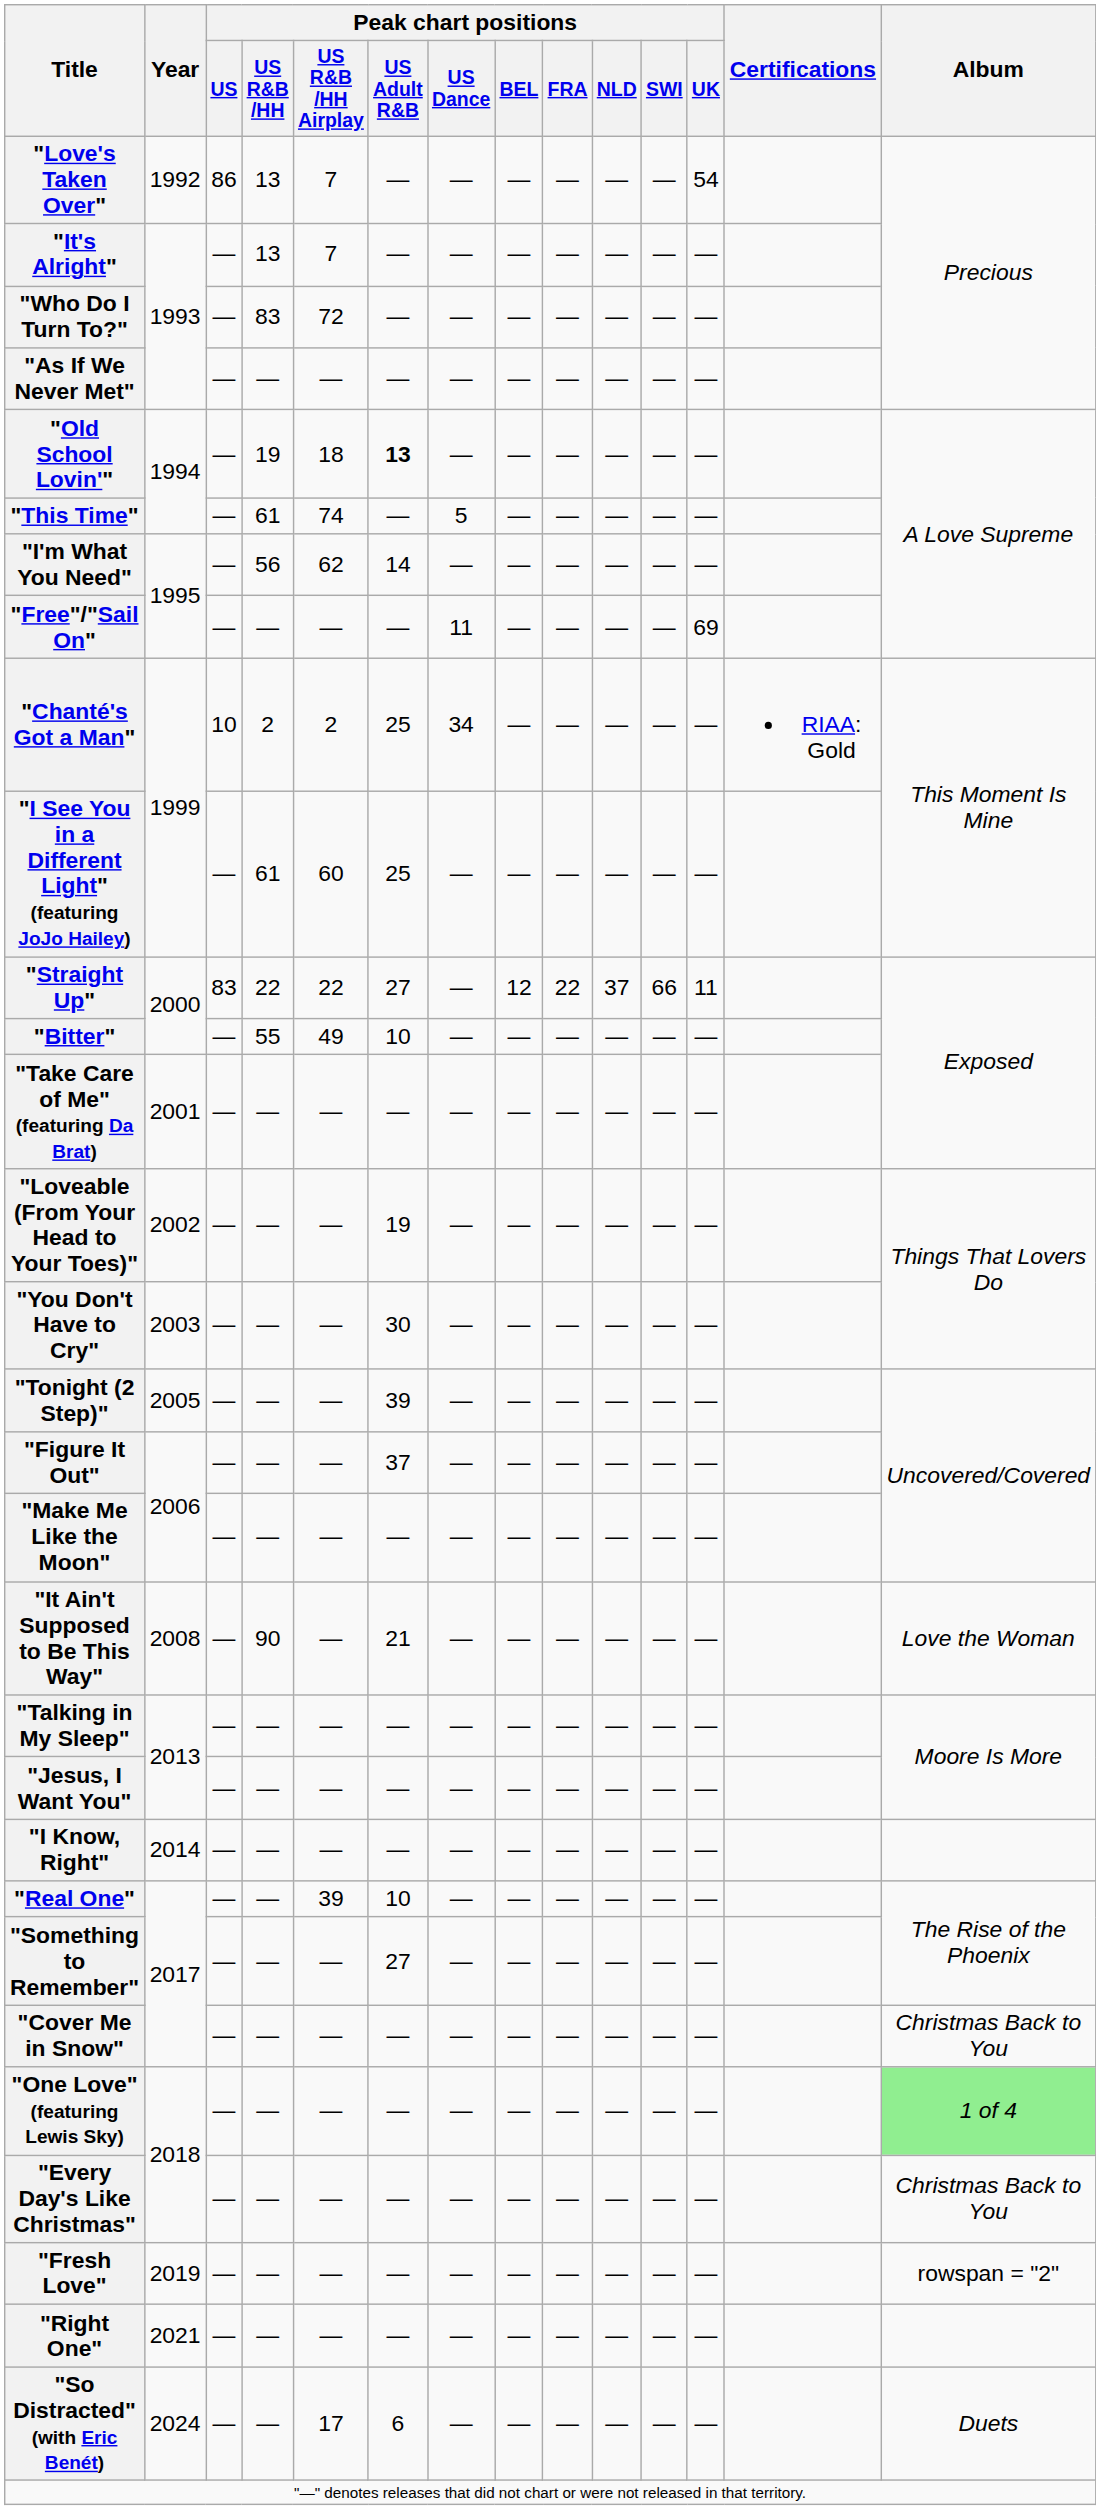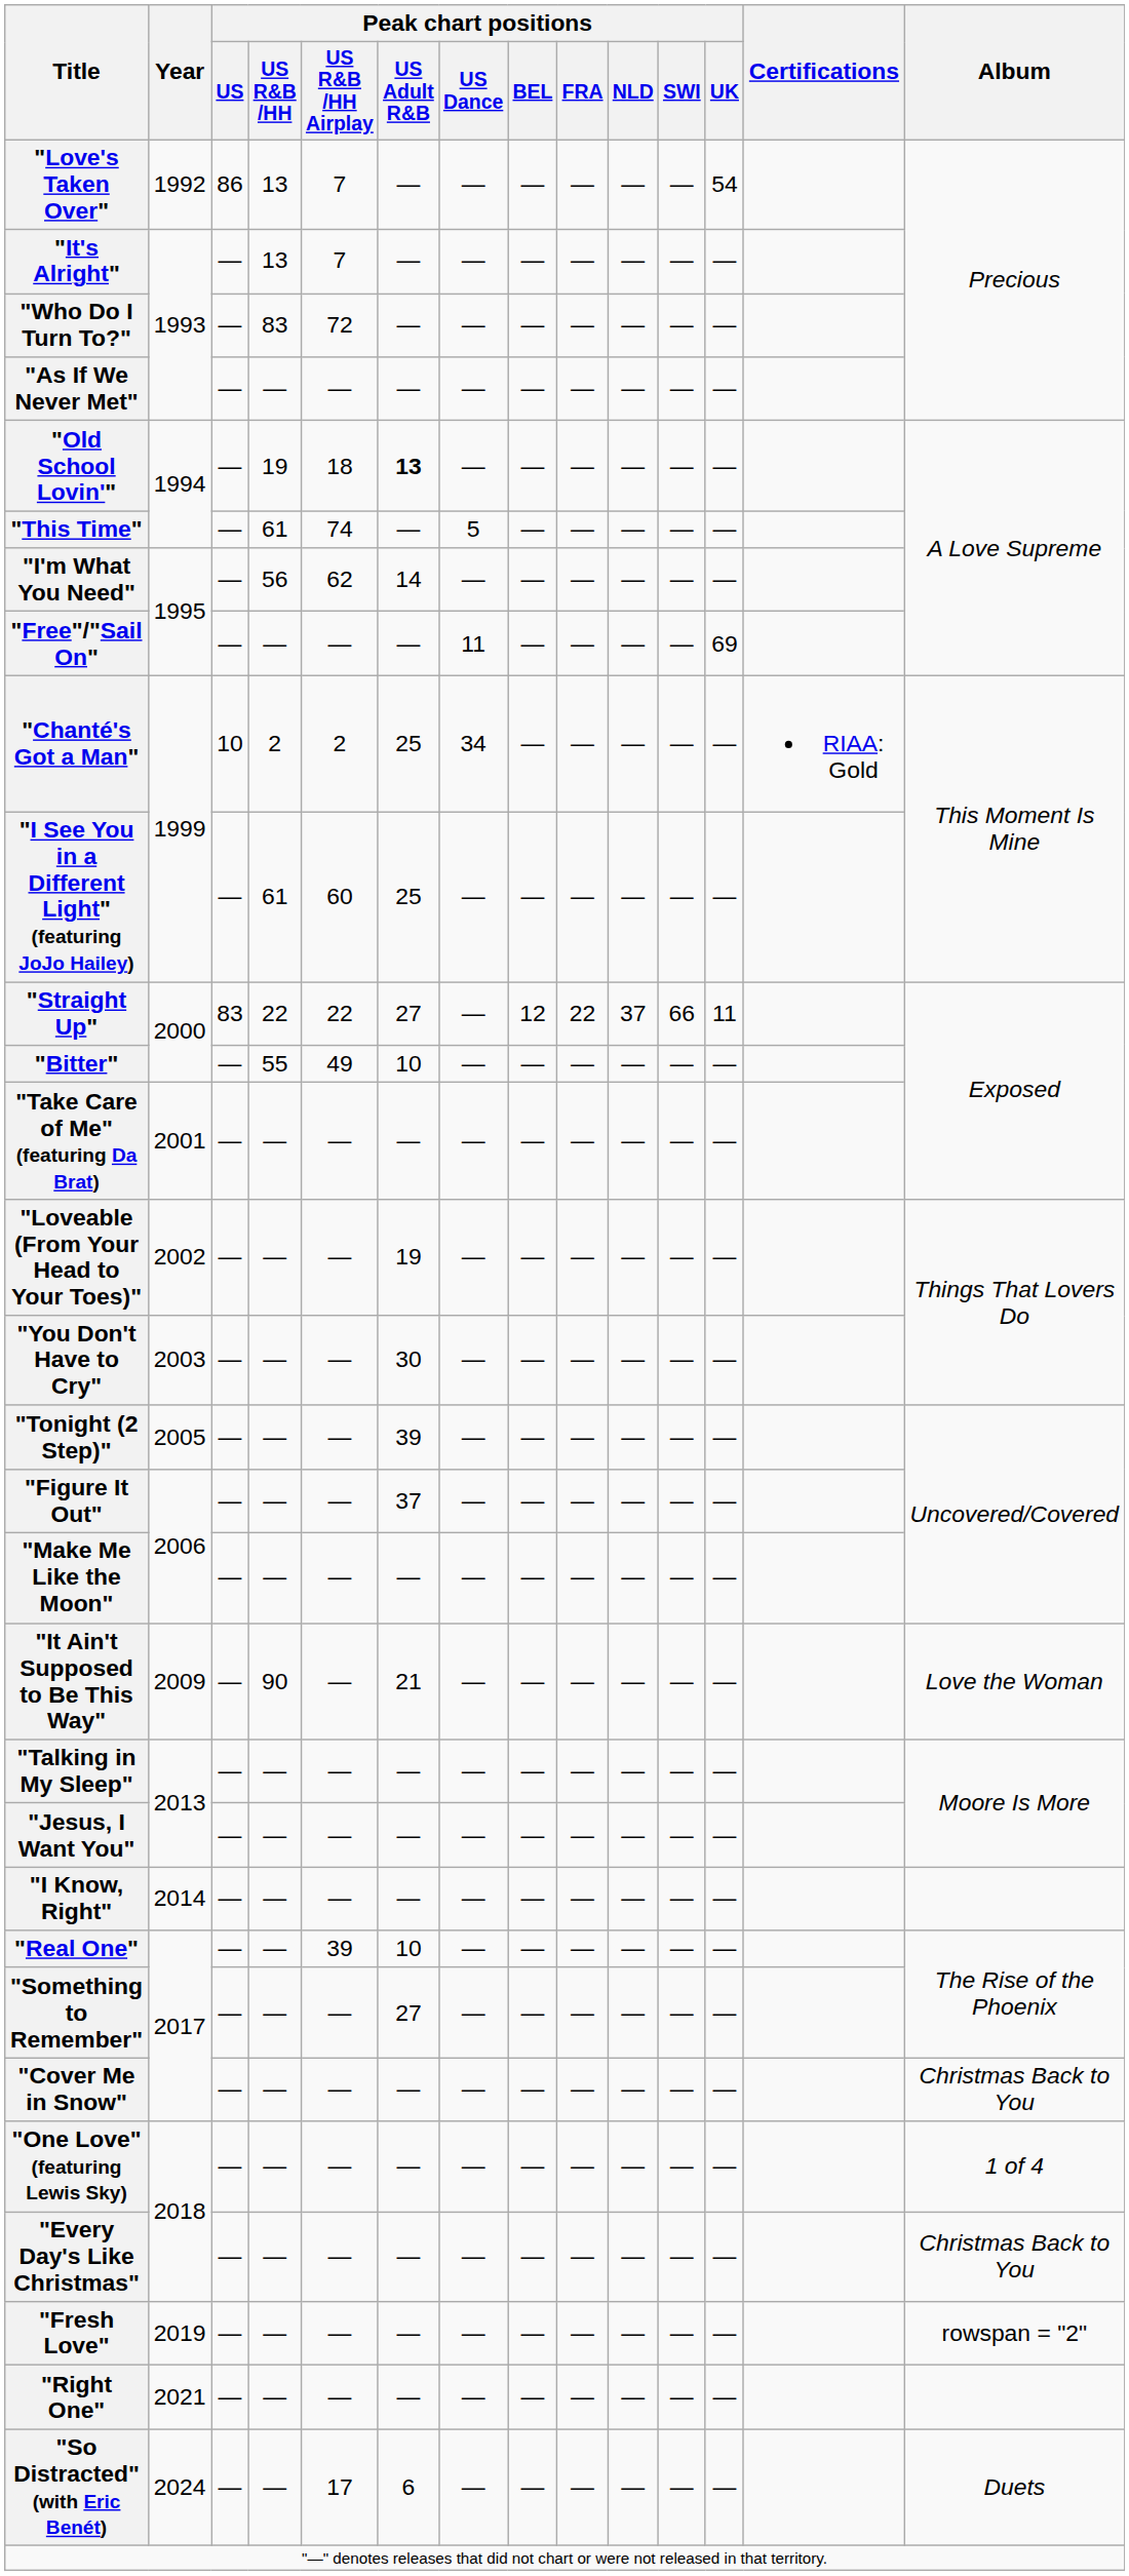"It Ain't Supposed to Be This Way" | Year: 2008 -> 2009
"One Love" (featuring Lewis Sky) | Album: lightgreen background -> no background
